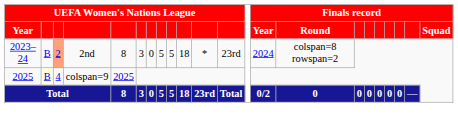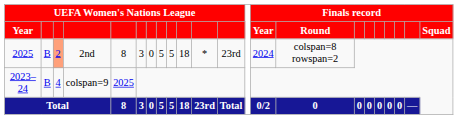2nd | UEFA Women's Nations League / Year: 2023–24 -> 2025
colspan=9 | UEFA Women's Nations League / Year: 2025 -> 2023–24
colspan=9 | column 2: lightyellow background -> no background
